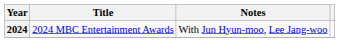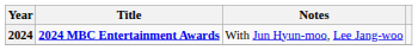2024 | Title: normal -> bold
